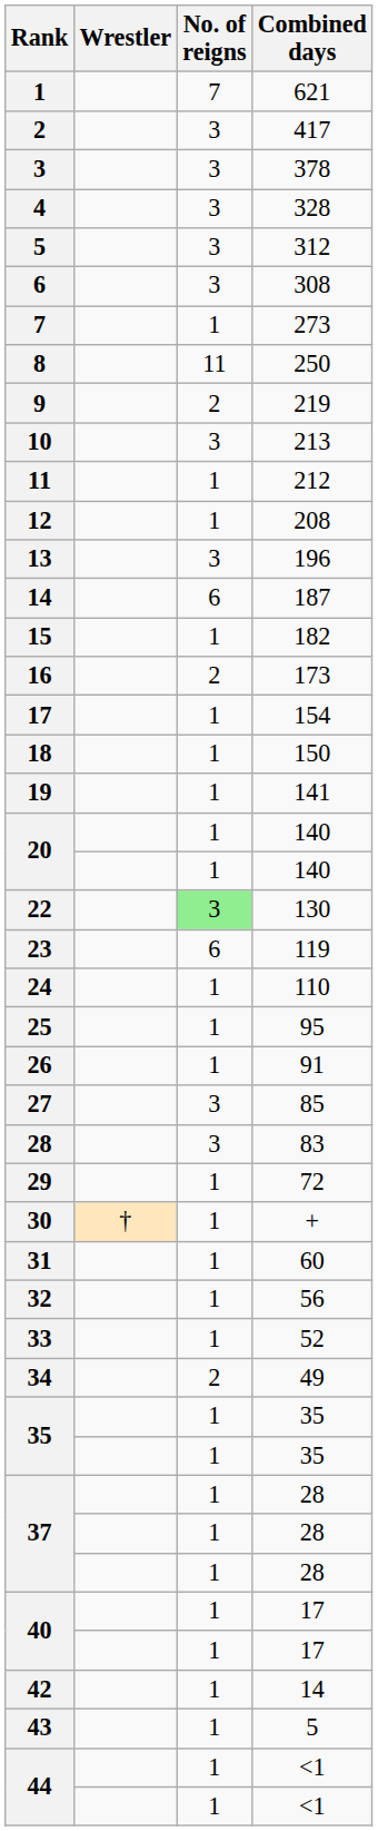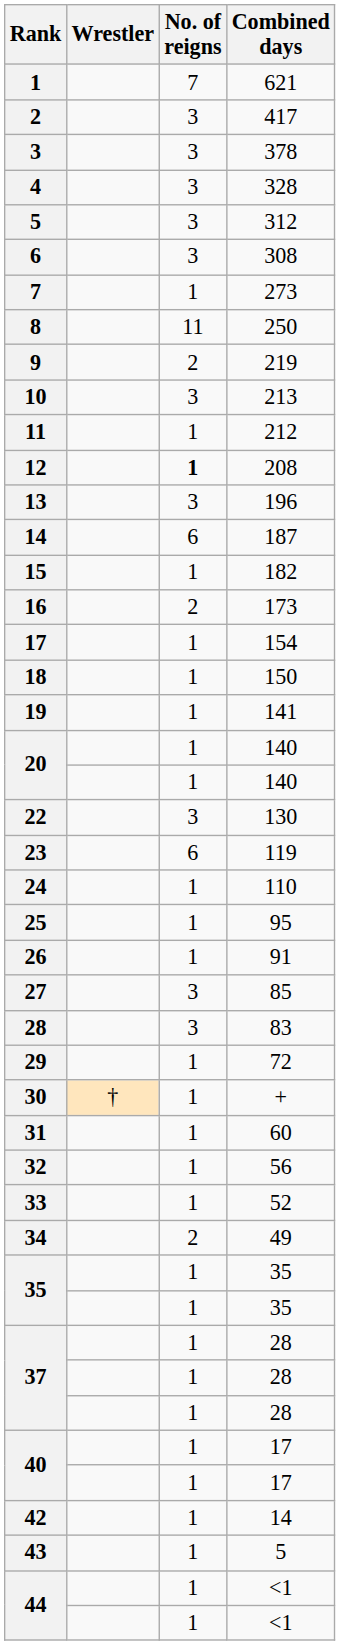12 | No. of reigns: normal -> bold
22 | No. of reigns: lightgreen background -> no background
